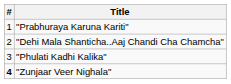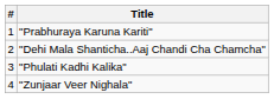"Zunjaar Veer Nighala" | #: bold -> normal
